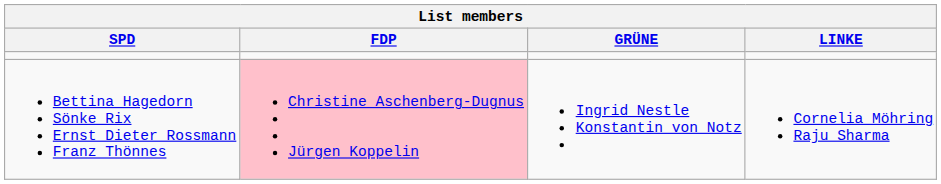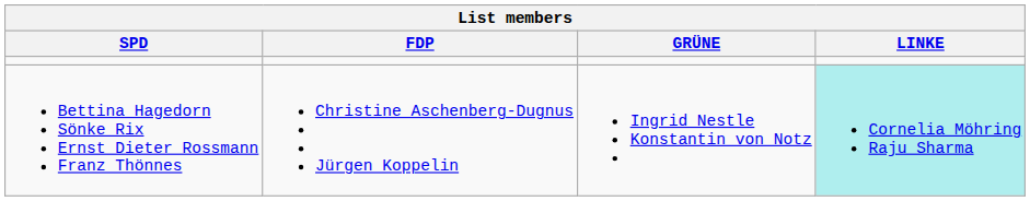row 4 | FDP: pink background -> no background
row 4 | LINKE: no background -> paleturquoise background
